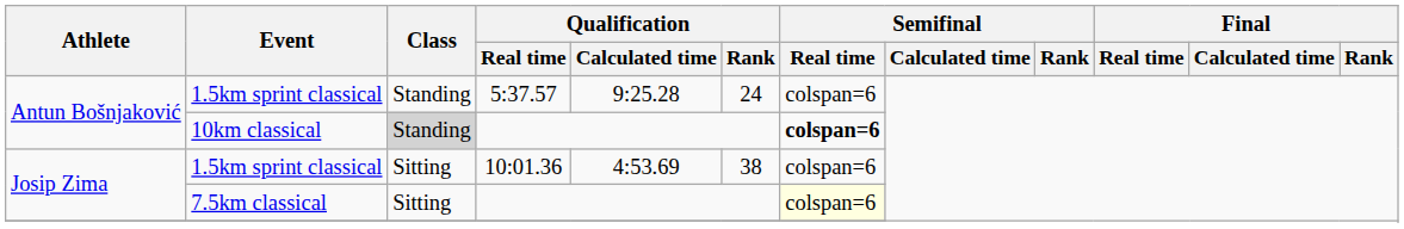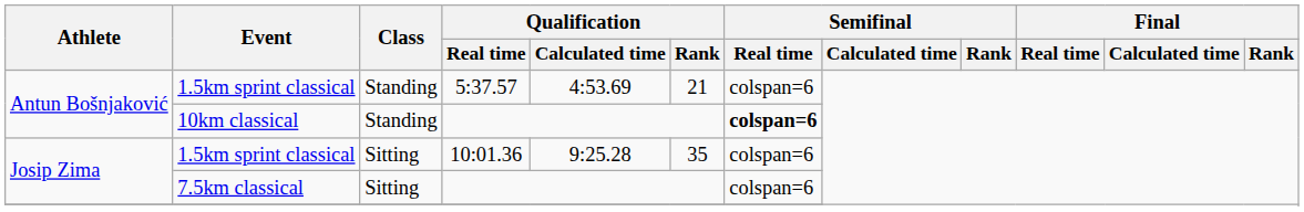1.5km sprint classical / 5:37.57 | Qualification / Calculated time: 9:25.28 -> 4:53.69
1.5km sprint classical / 5:37.57 | Qualification / Rank: 24 -> 21
10km classical | Class: lightgrey background -> no background
1.5km sprint classical / 10:01.36 | Qualification / Calculated time: 4:53.69 -> 9:25.28
1.5km sprint classical / 10:01.36 | Qualification / Rank: 38 -> 35
7.5km classical | Semifinal / Real time: lightyellow background -> no background
